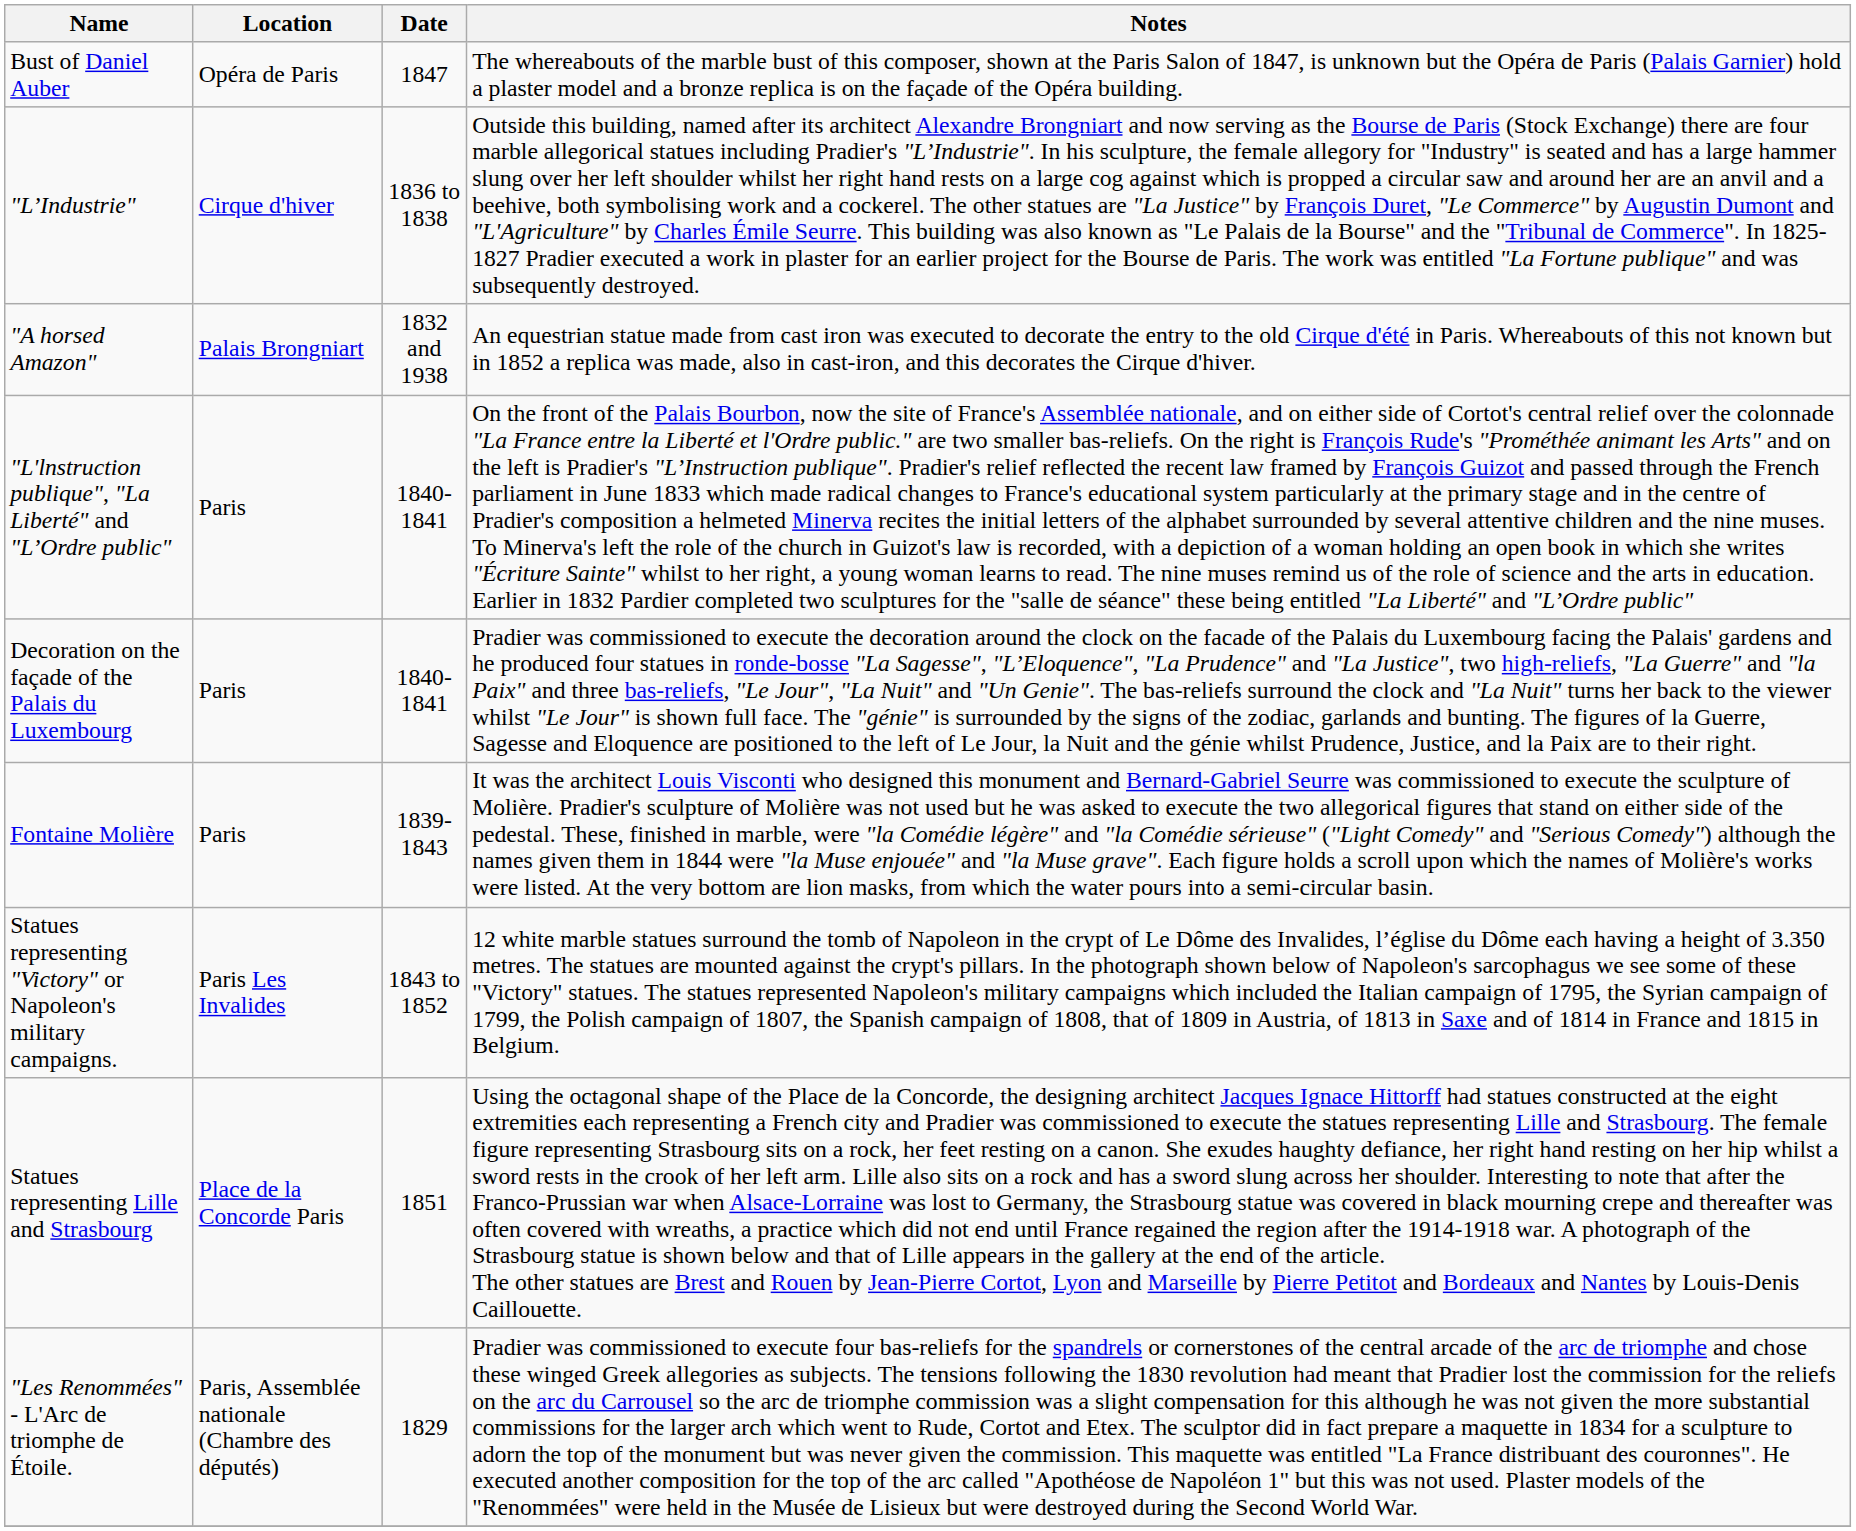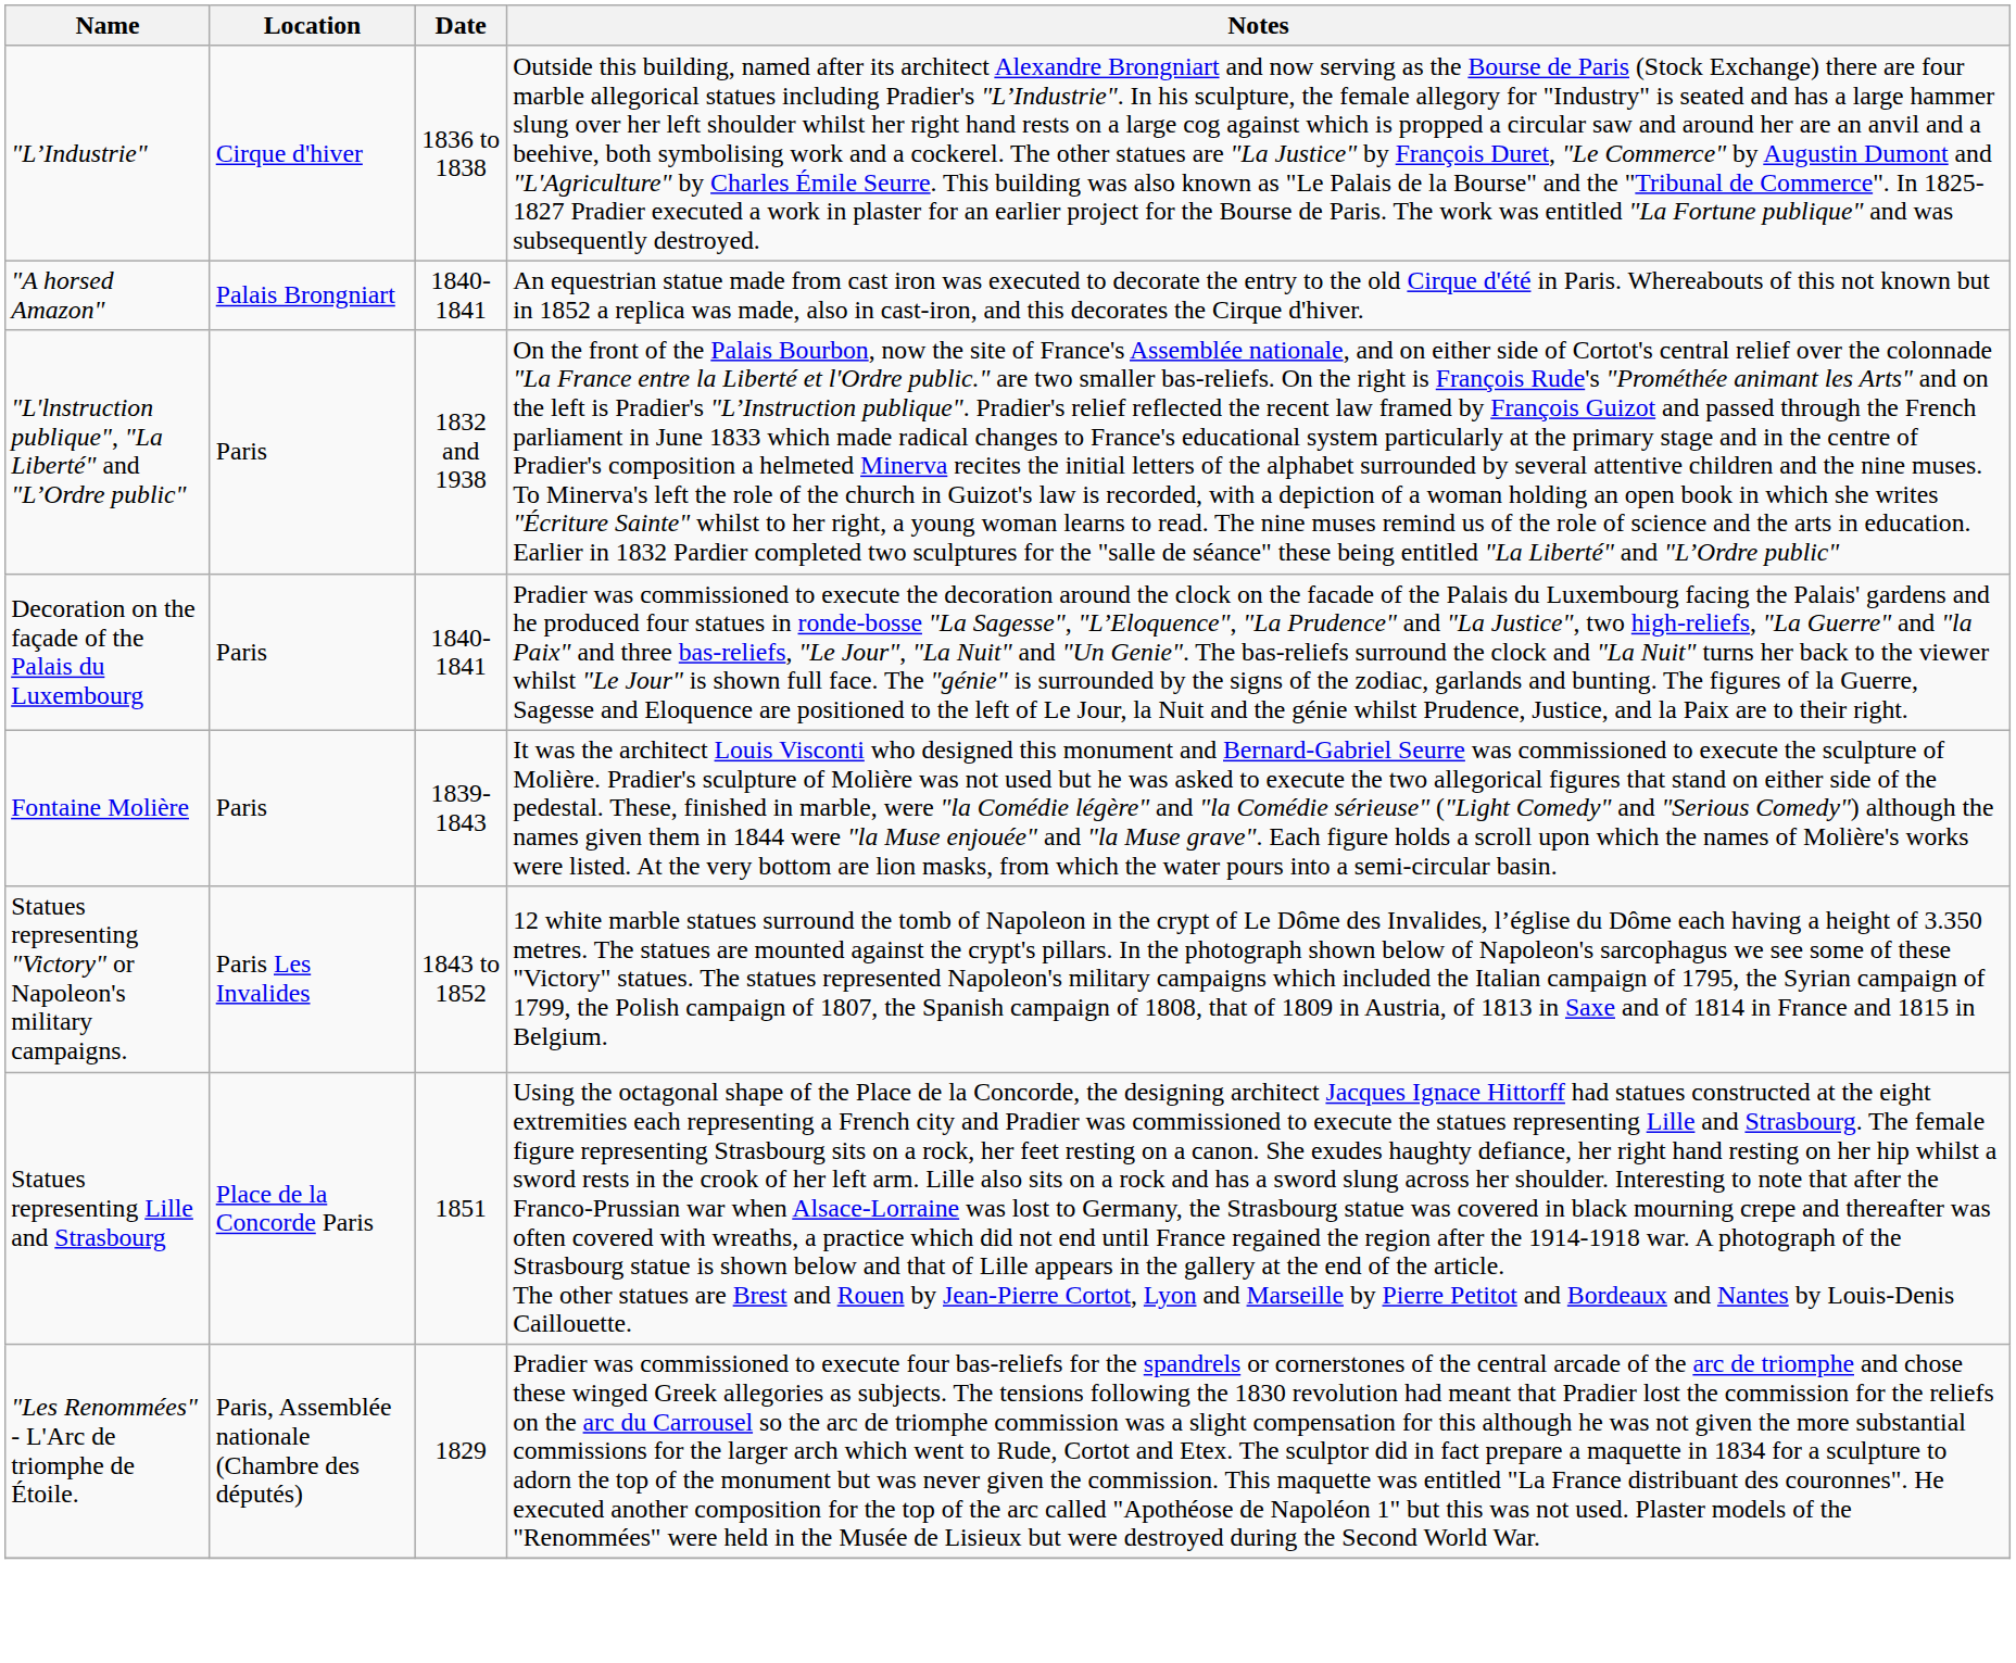- row: Bust of Daniel Auber | Opéra de Paris | 1847 | The whereabouts of the marble bust of this composer, shown at the Paris Salon of 1847, is unknown but the Opéra de Paris (Palais Garnier) hold a plaster model and a bronze replica is on the façade of the Opéra building.
"A horsed Amazon" | Date: 1832 and 1938 -> 1840-1841
"L'lnstruction publique", "La Liberté" and "L’Ordre public" | Date: 1840-1841 -> 1832 and 1938
